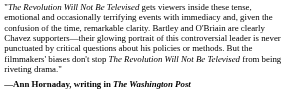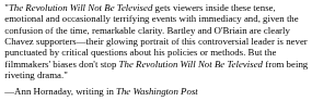row 2 | column 1: bold -> normal
